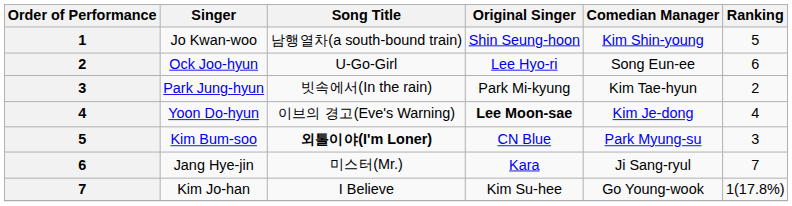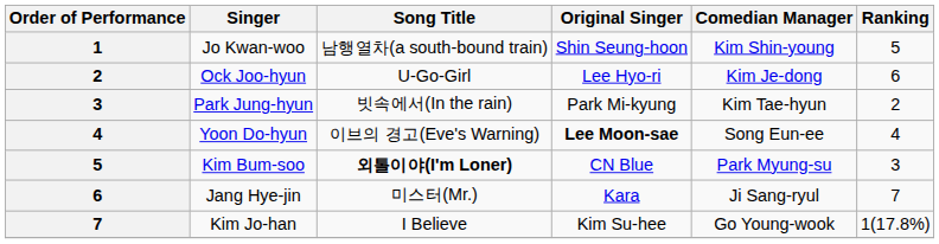Ock Joo-hyun | Comedian Manager: Song Eun-ee -> Kim Je-dong
Yoon Do-hyun | Comedian Manager: Kim Je-dong -> Song Eun-ee
